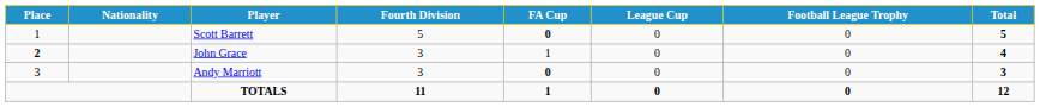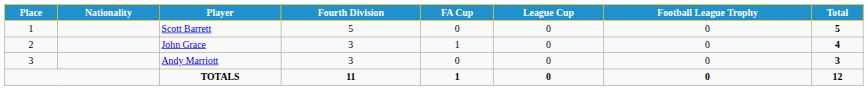Scott Barrett | FA Cup: bold -> normal
John Grace | Place: bold -> normal
Andy Marriott | FA Cup: bold -> normal
